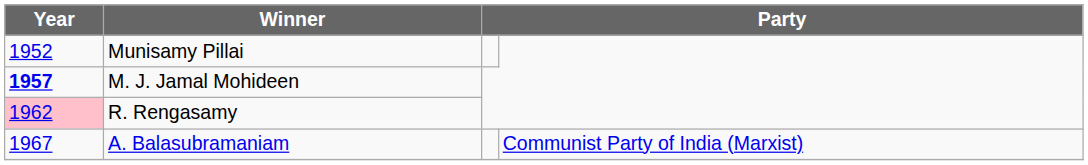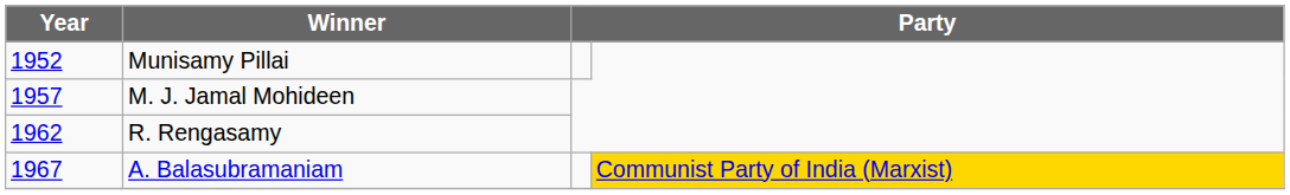M. J. Jamal Mohideen | Year: bold -> normal
R. Rengasamy | Year: pink background -> no background
A. Balasubramaniam | column 4: no background -> gold background
